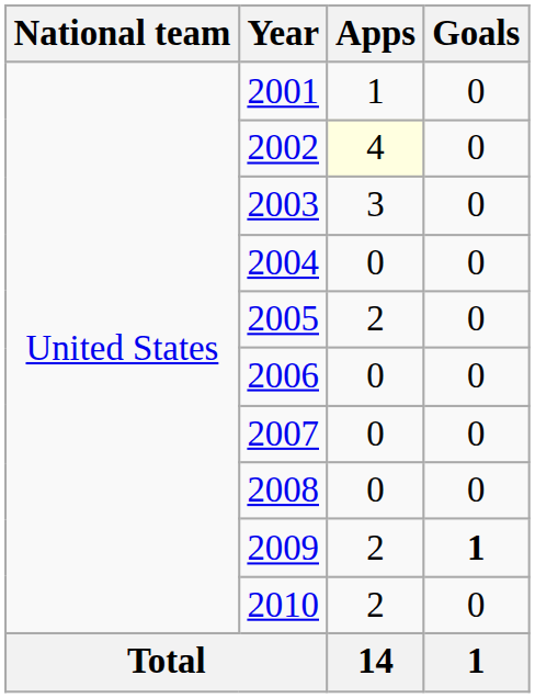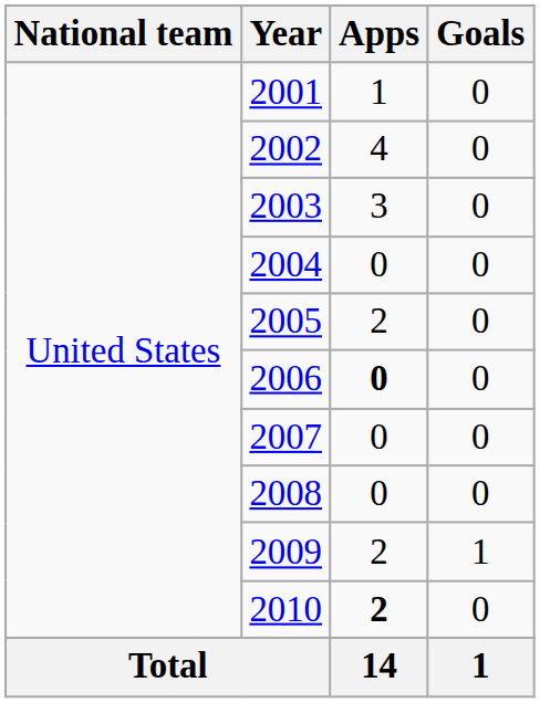2002 | Apps: lightyellow background -> no background
2006 | Apps: normal -> bold
2009 | Goals: bold -> normal
2010 | Apps: normal -> bold
